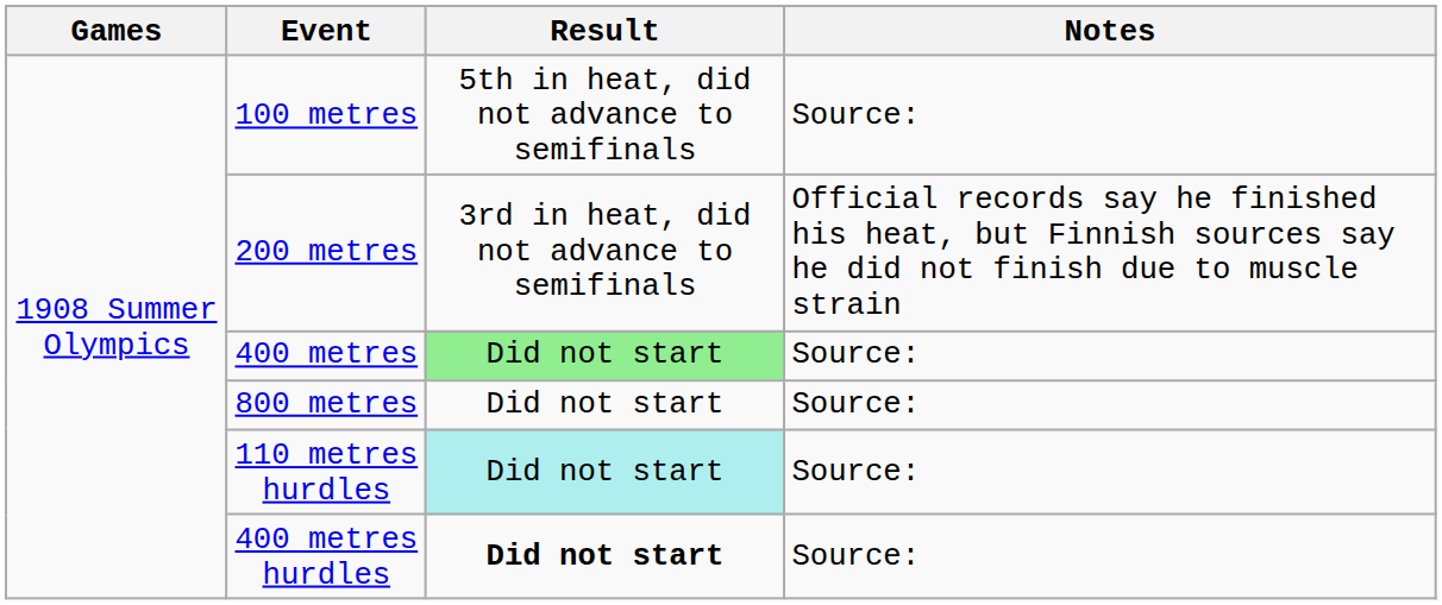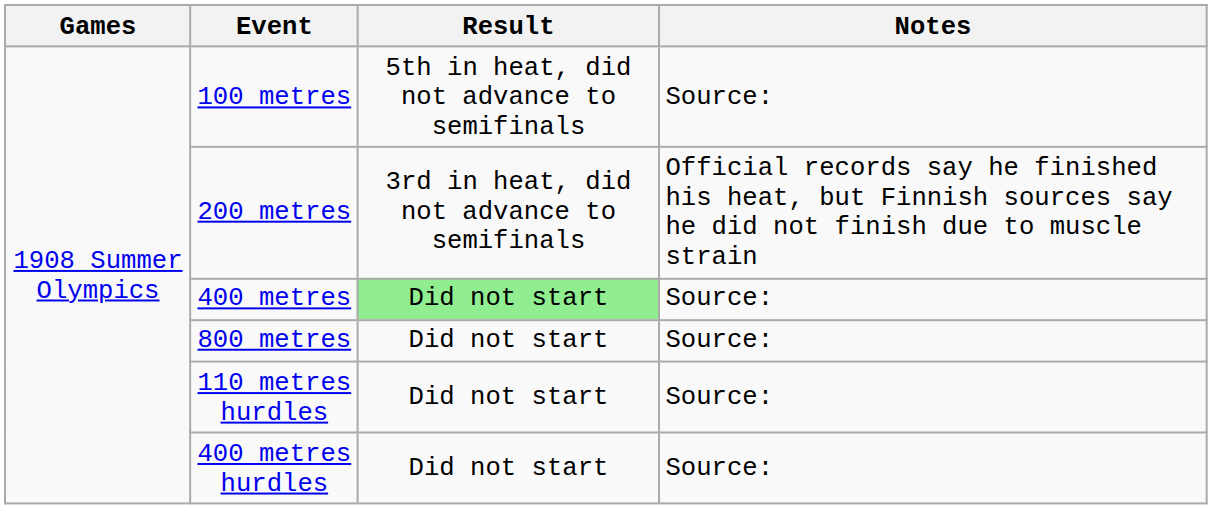110 metres hurdles | Result: paleturquoise background -> no background
400 metres hurdles | Result: bold -> normal
